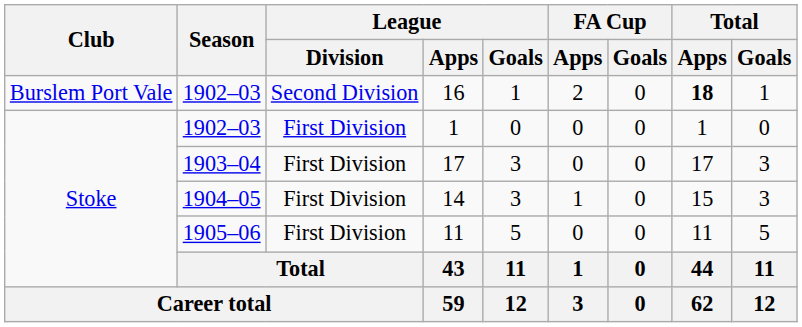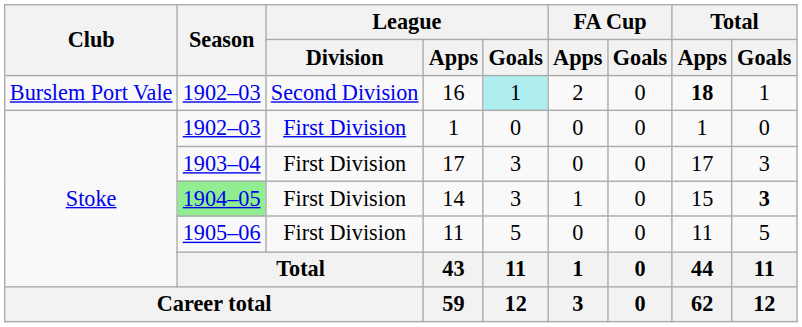16 | League / Goals: no background -> paleturquoise background
14 | Season: no background -> lightgreen background
14 | Total / Goals: normal -> bold
